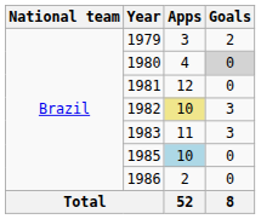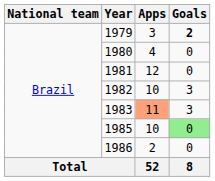1979 | Goals: normal -> bold
1980 | Goals: lightgrey background -> no background
1982 | Apps: khaki background -> no background
1983 | Apps: no background -> lightsalmon background
1985 | Apps: lightblue background -> no background
1985 | Goals: no background -> lightgreen background
